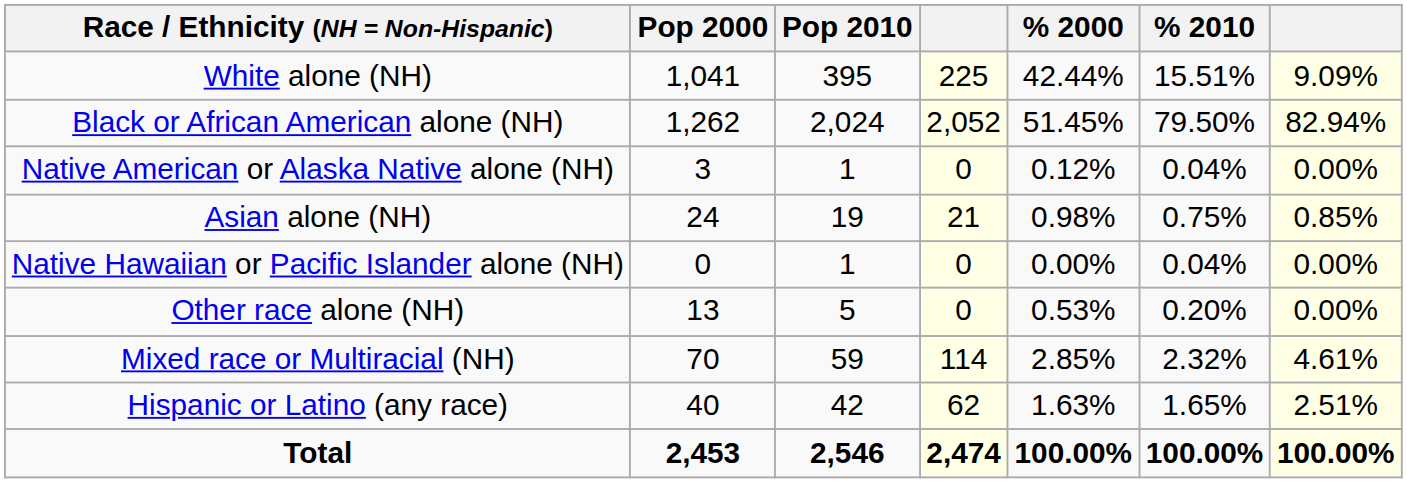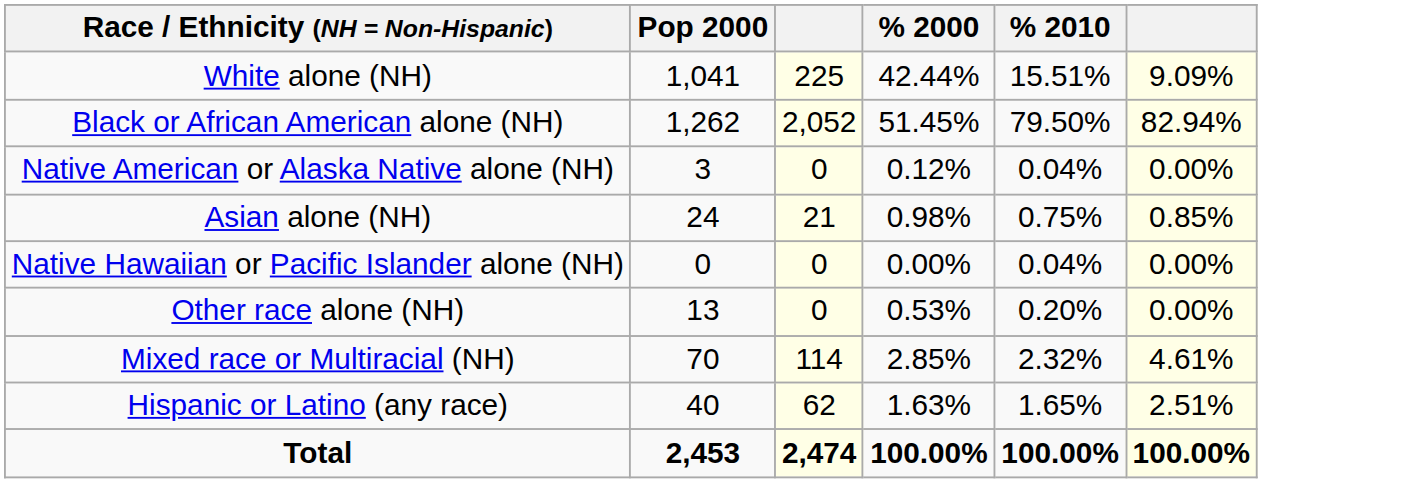- column: Pop 2010 | 395 | 2,024 | 1 | 19 | 1 | 5 | 59 | 42 | 2,546
